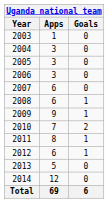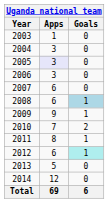2005 | Apps: no background -> lavender background
2008 | Goals: no background -> lightblue background
2012 | Goals: no background -> paleturquoise background
